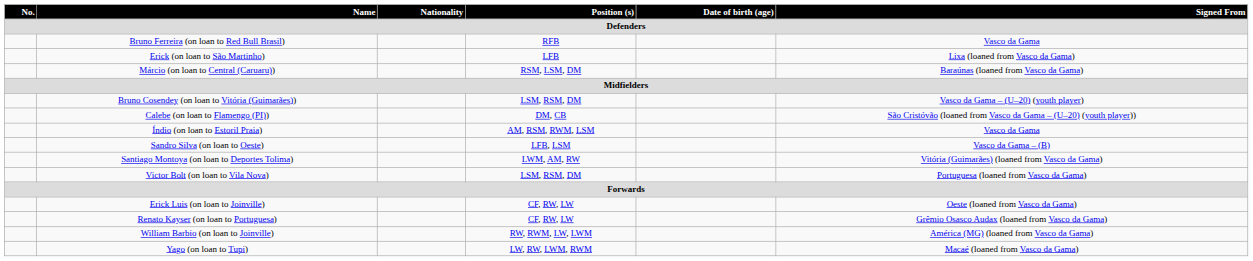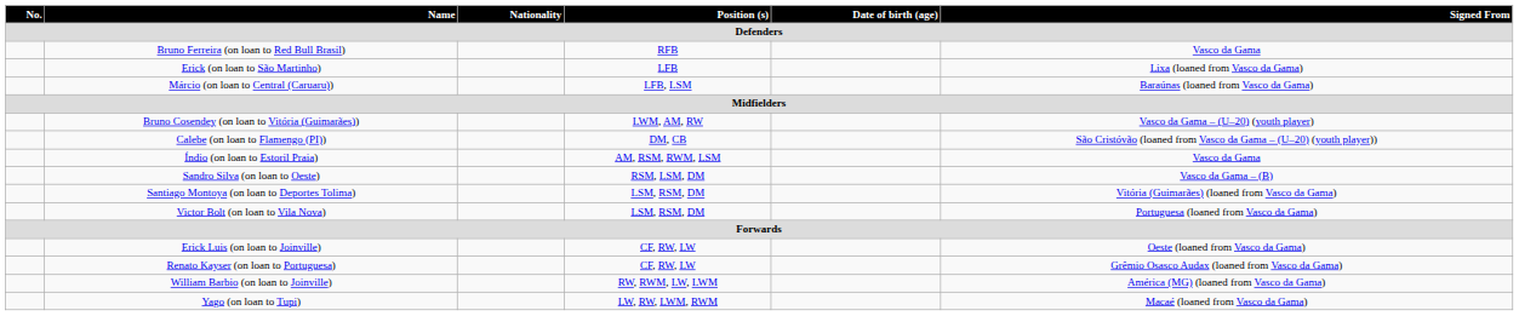Márcio (on loan to Central (Caruaru)) | Position (s) / Defenders: RSM, LSM, DM -> LFB, LSM
Bruno Cosendey (on loan to Vitória (Guimarães)) | Position (s) / Defenders: LSM, RSM, DM -> LWM, AM, RW
Sandro Silva (on loan to Oeste) | Position (s) / Defenders: LFB, LSM -> RSM, LSM, DM
Santiago Montoya (on loan to Deportes Tolima) | Position (s) / Defenders: LWM, AM, RW -> LSM, RSM, DM
